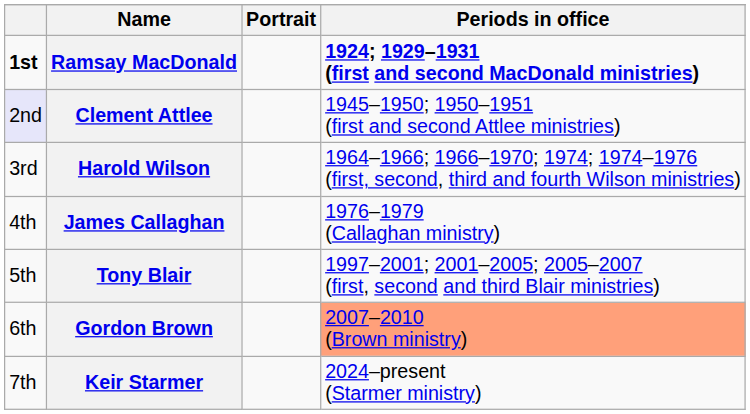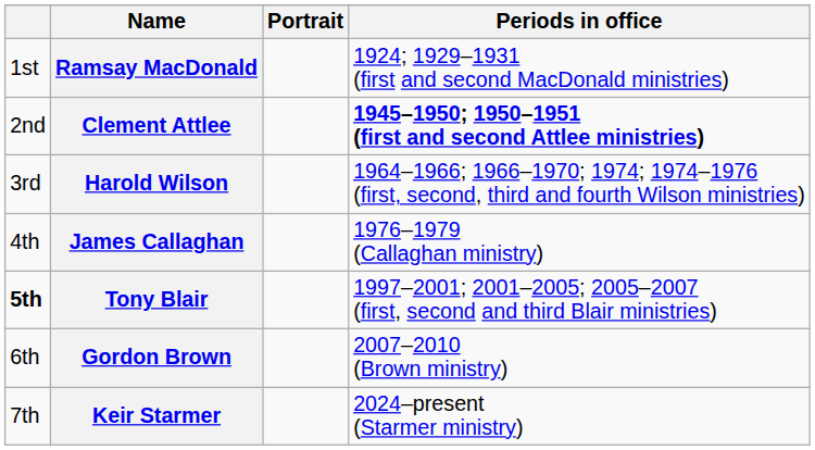Ramsay MacDonald | column 1: bold -> normal
Ramsay MacDonald | Periods in office: bold -> normal
Clement Attlee | column 1: lavender background -> no background
Clement Attlee | Periods in office: normal -> bold
Tony Blair | column 1: normal -> bold
Gordon Brown | Periods in office: lightsalmon background -> no background
